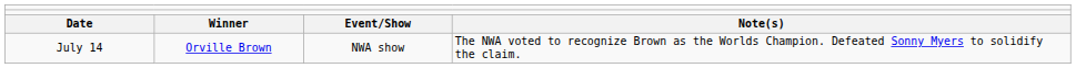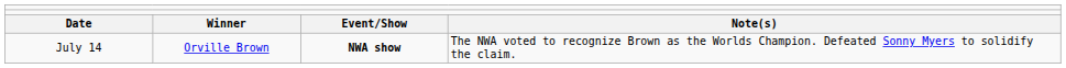July 14 | column 3: normal -> bold
